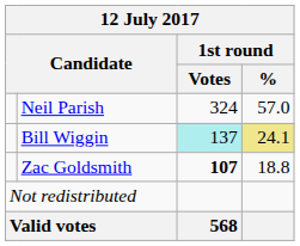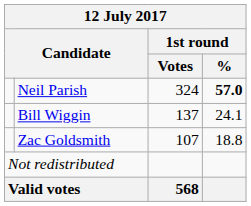Neil Parish | 1st round / %: normal -> bold
Bill Wiggin | 1st round / Votes: paleturquoise background -> no background
Bill Wiggin | 1st round / %: khaki background -> no background
Zac Goldsmith | 1st round / Votes: bold -> normal
